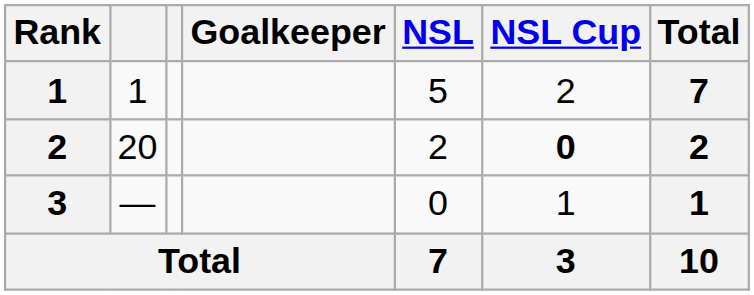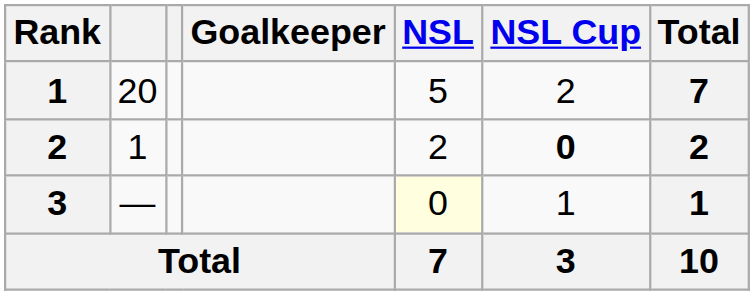row 2 | column 2: 1 -> 20
row 3 | column 2: 20 -> 1
row 4 | NSL: no background -> lightyellow background
